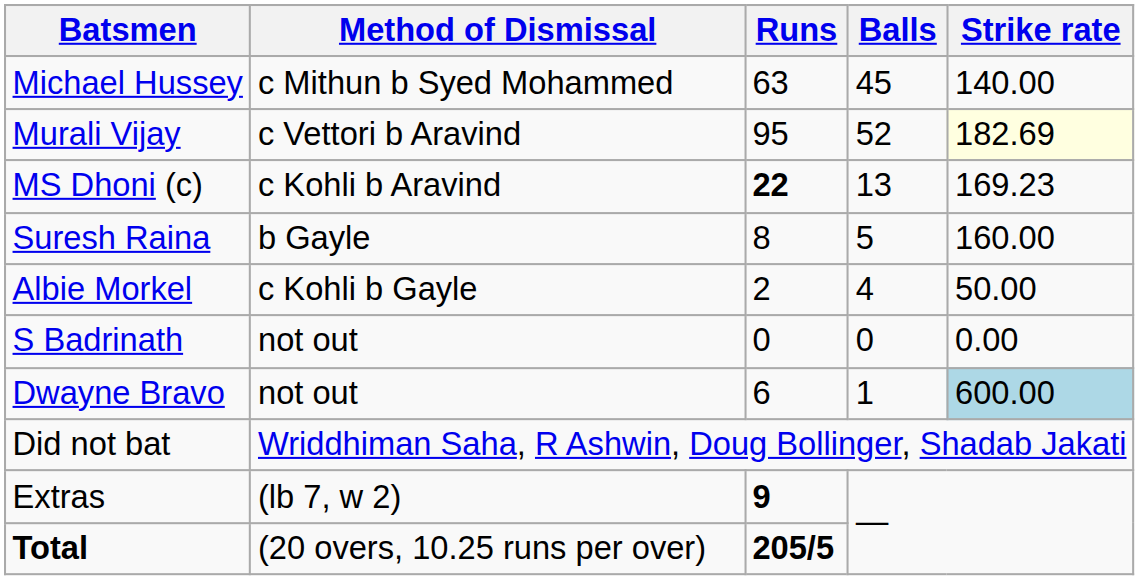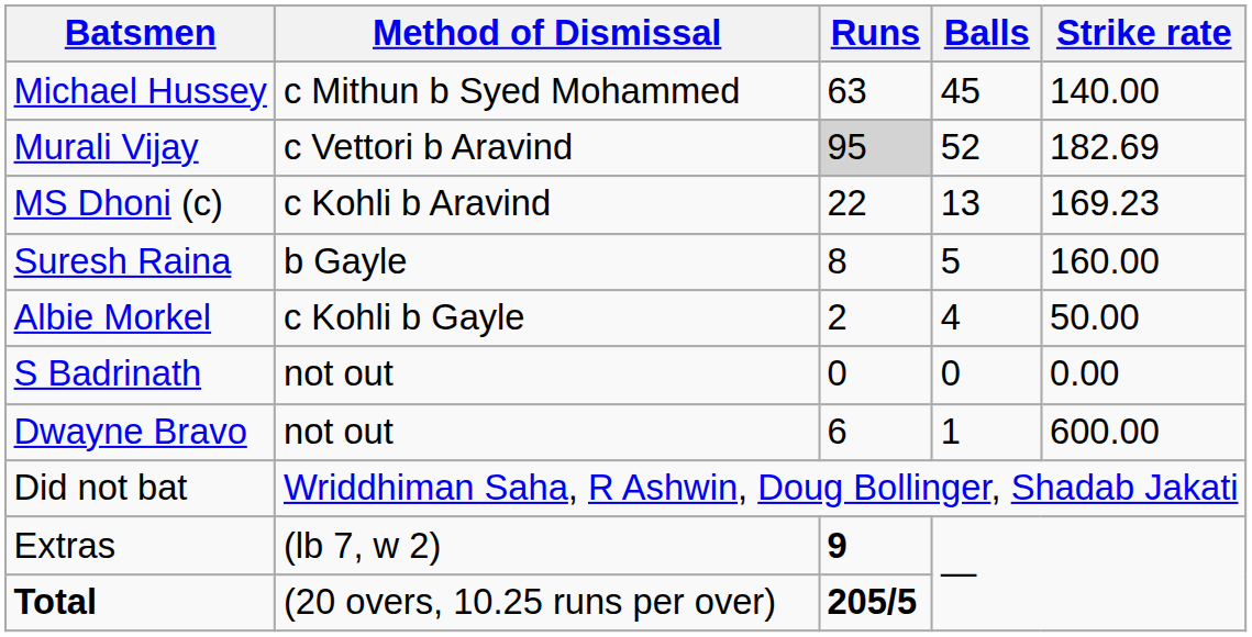Murali Vijay | Runs: no background -> lightgrey background
Murali Vijay | Strike rate: lightyellow background -> no background
MS Dhoni (c) | Runs: bold -> normal
Dwayne Bravo | Strike rate: lightblue background -> no background
